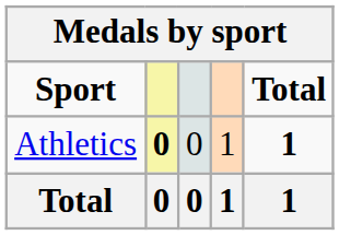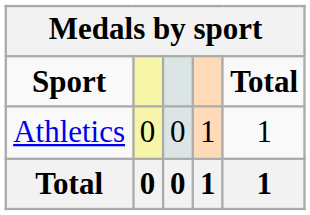Athletics | column 2: bold -> normal
Athletics | Total: bold -> normal
